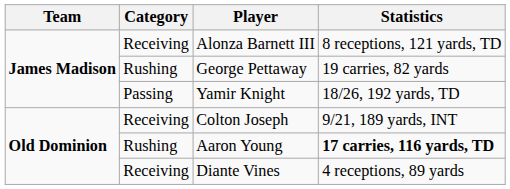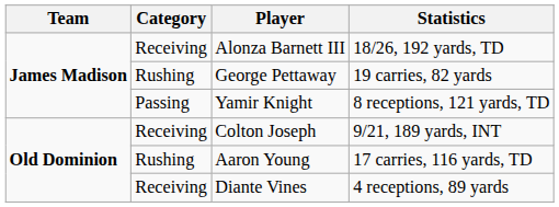Alonza Barnett III | Statistics: 8 receptions, 121 yards, TD -> 18/26, 192 yards, TD
Yamir Knight | Statistics: 18/26, 192 yards, TD -> 8 receptions, 121 yards, TD
Aaron Young | Statistics: bold -> normal
